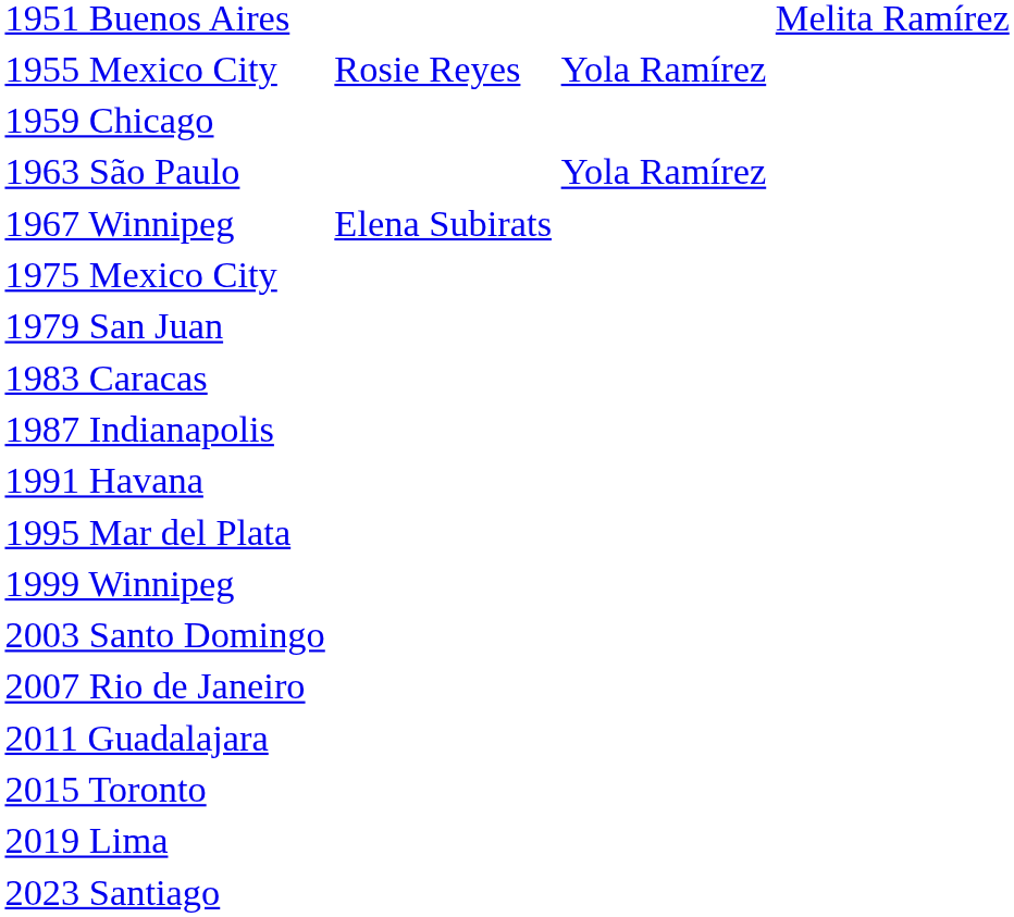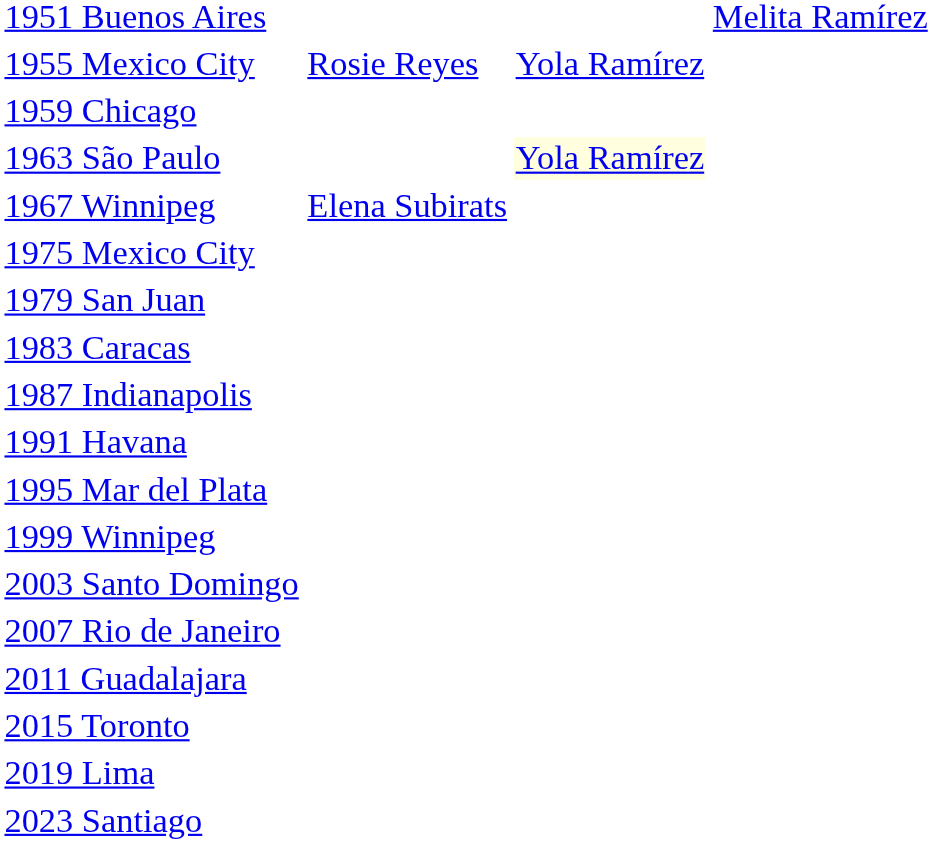1963 São Paulo | column 3: no background -> lightyellow background
